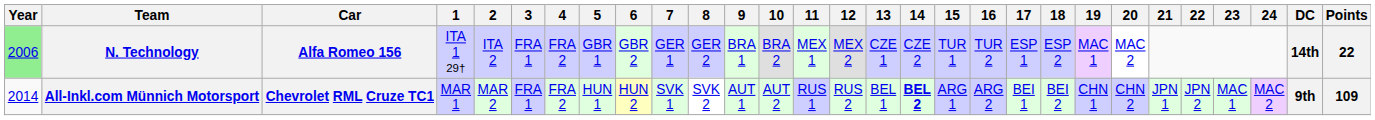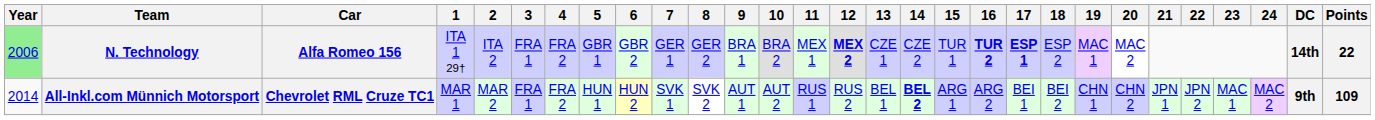N. Technology | 12: normal -> bold
N. Technology | 16: normal -> bold
N. Technology | 17: normal -> bold
